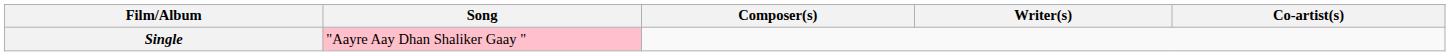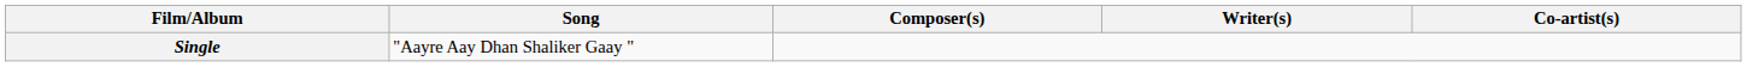Single | Song: pink background -> no background
